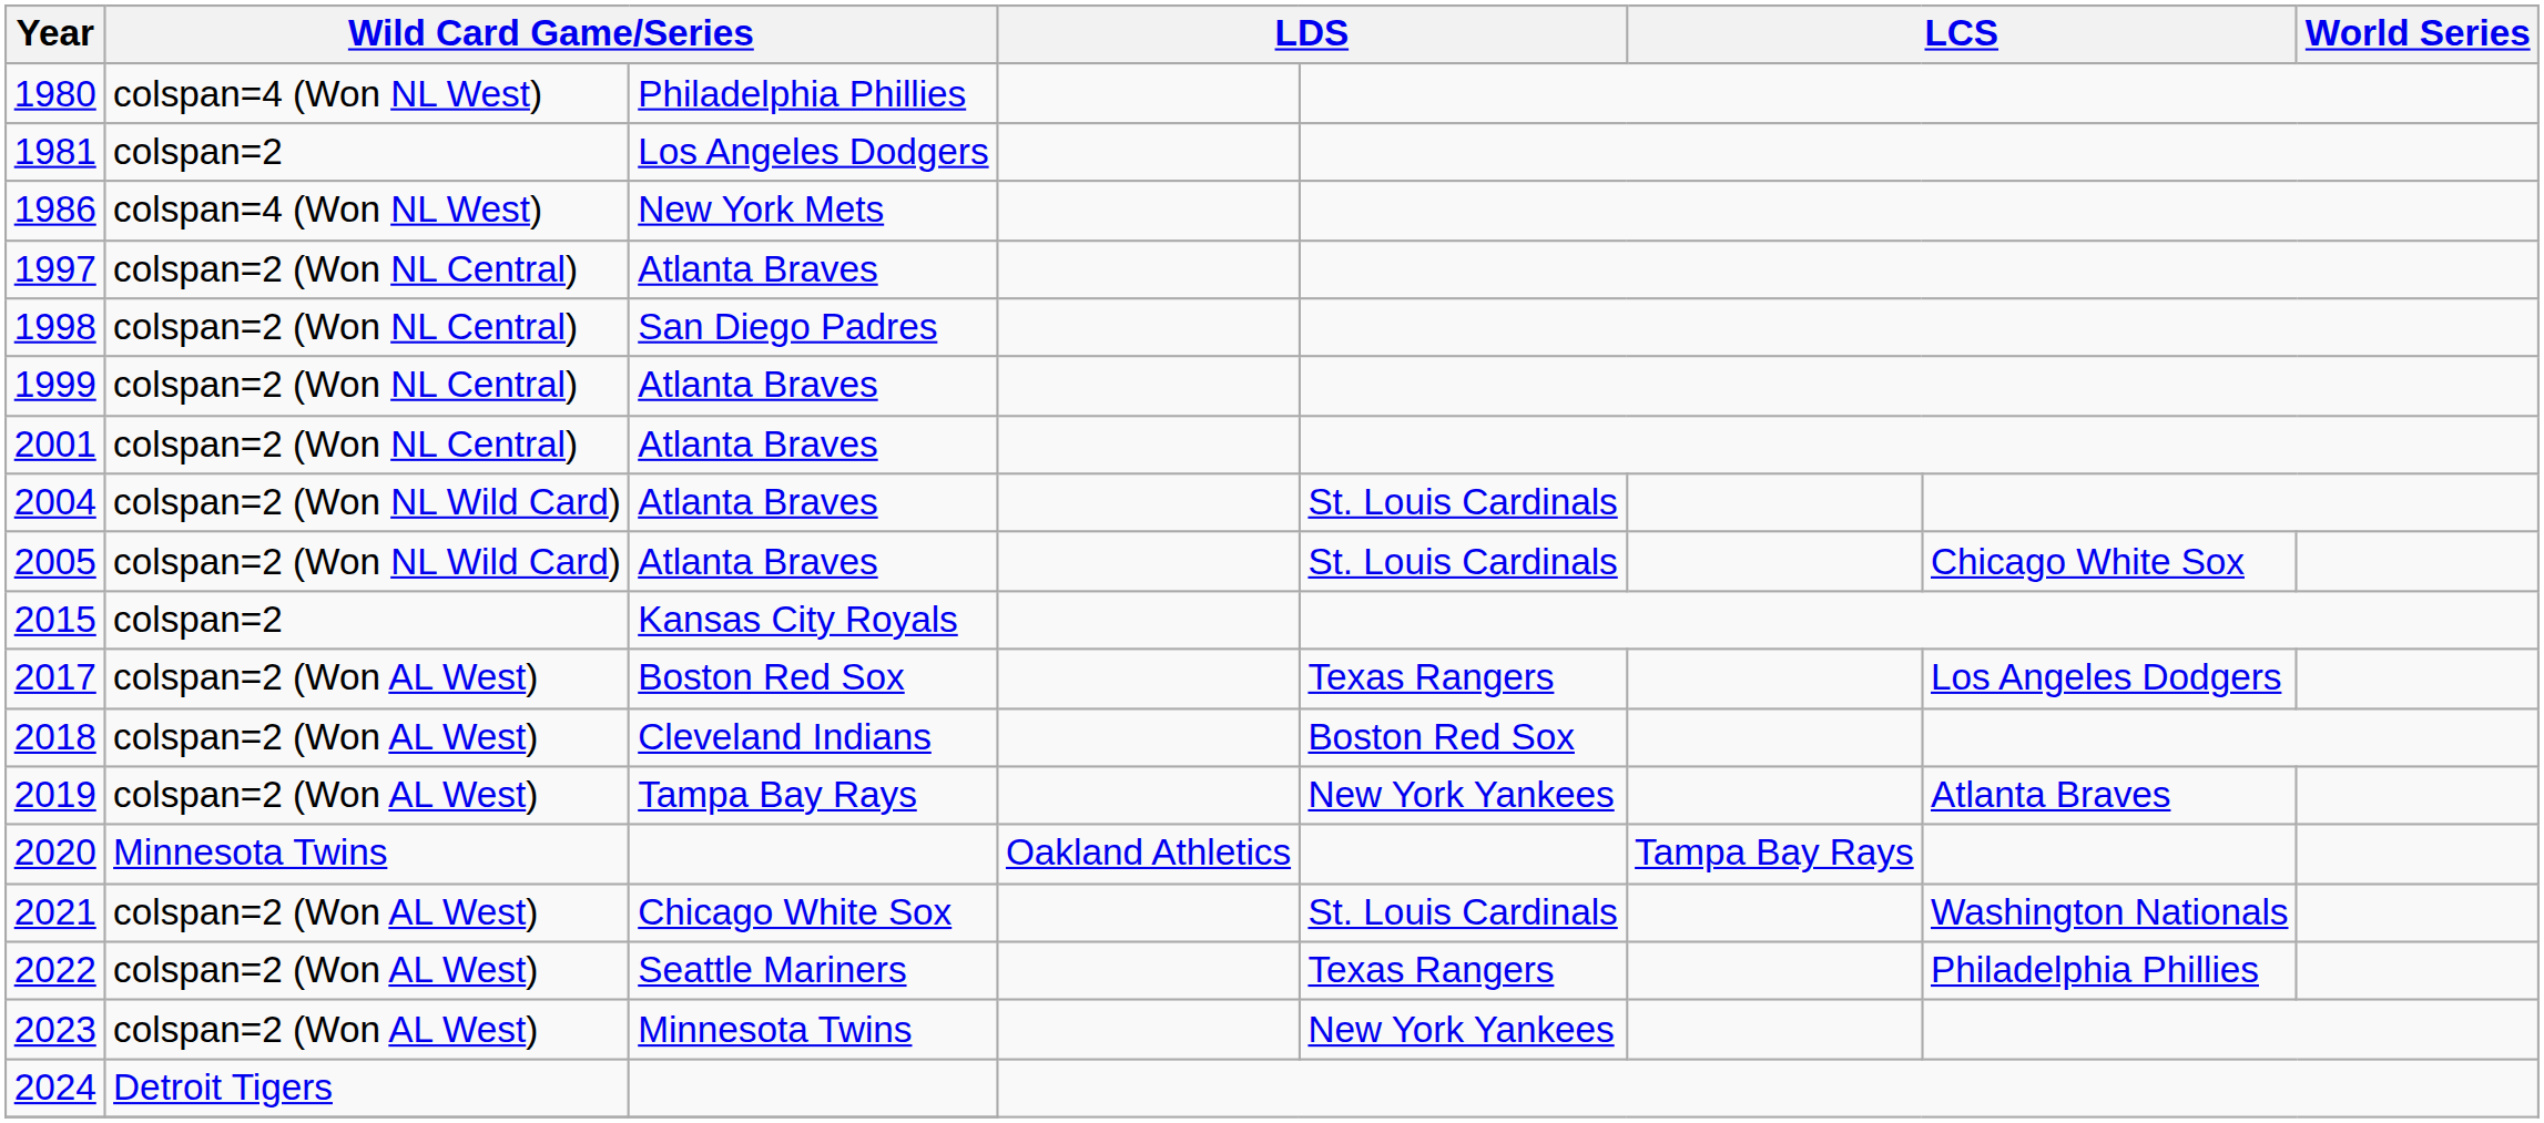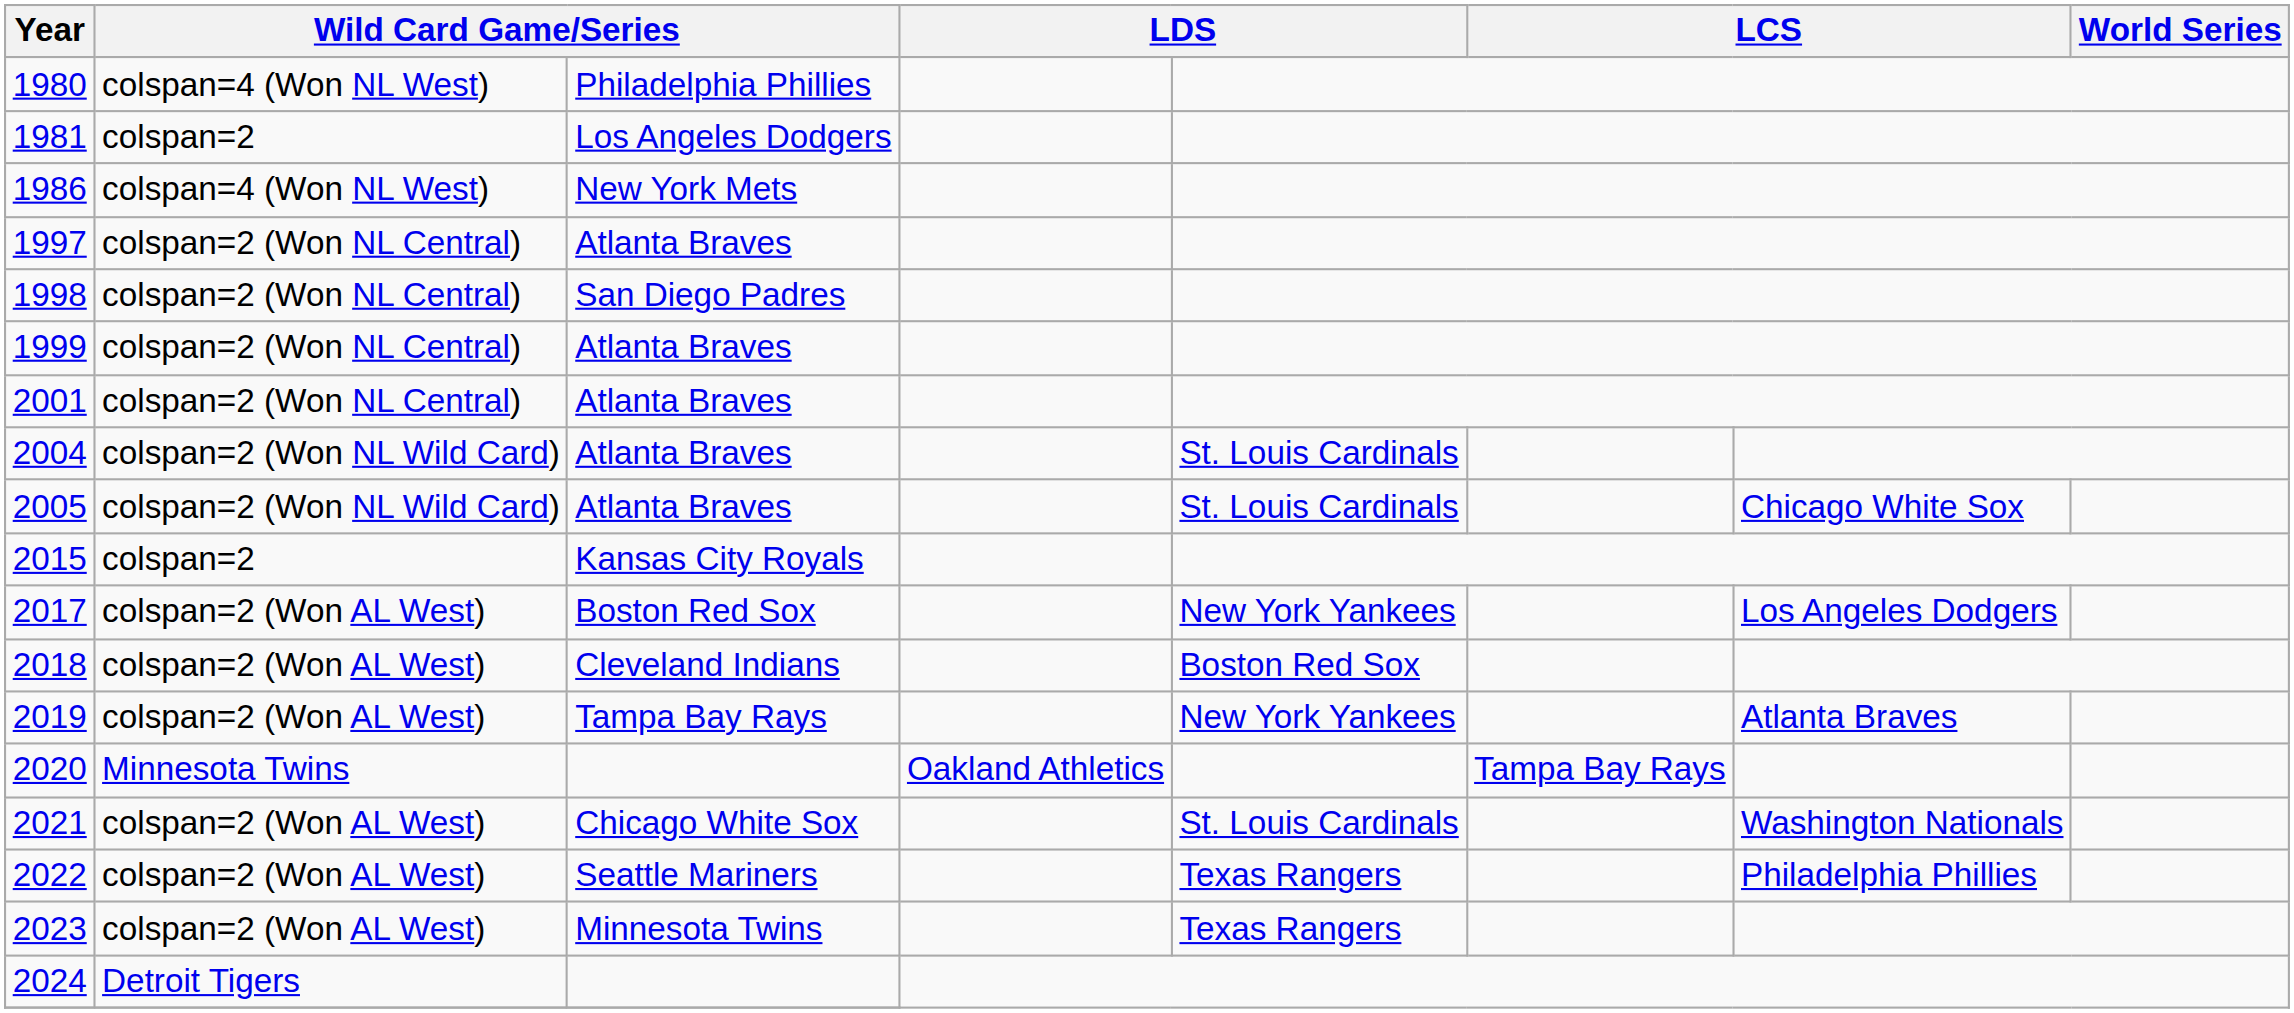2017 | column 5: Texas Rangers -> New York Yankees
2023 | column 5: New York Yankees -> Texas Rangers
